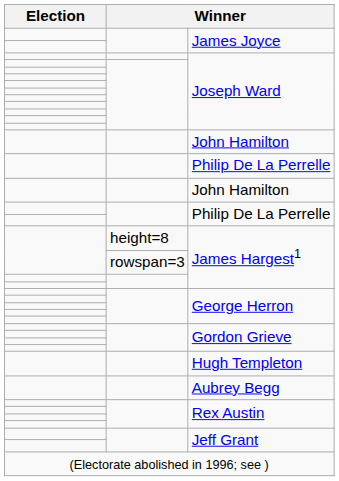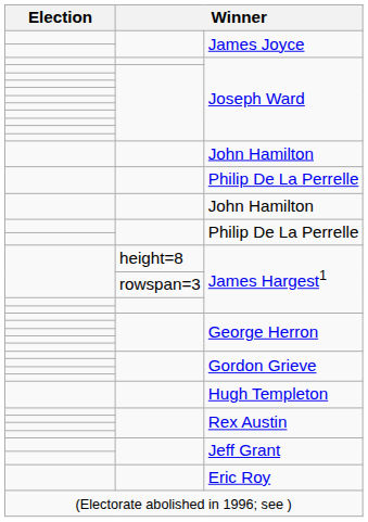- row: Aubrey Begg
+ row: Eric Roy
